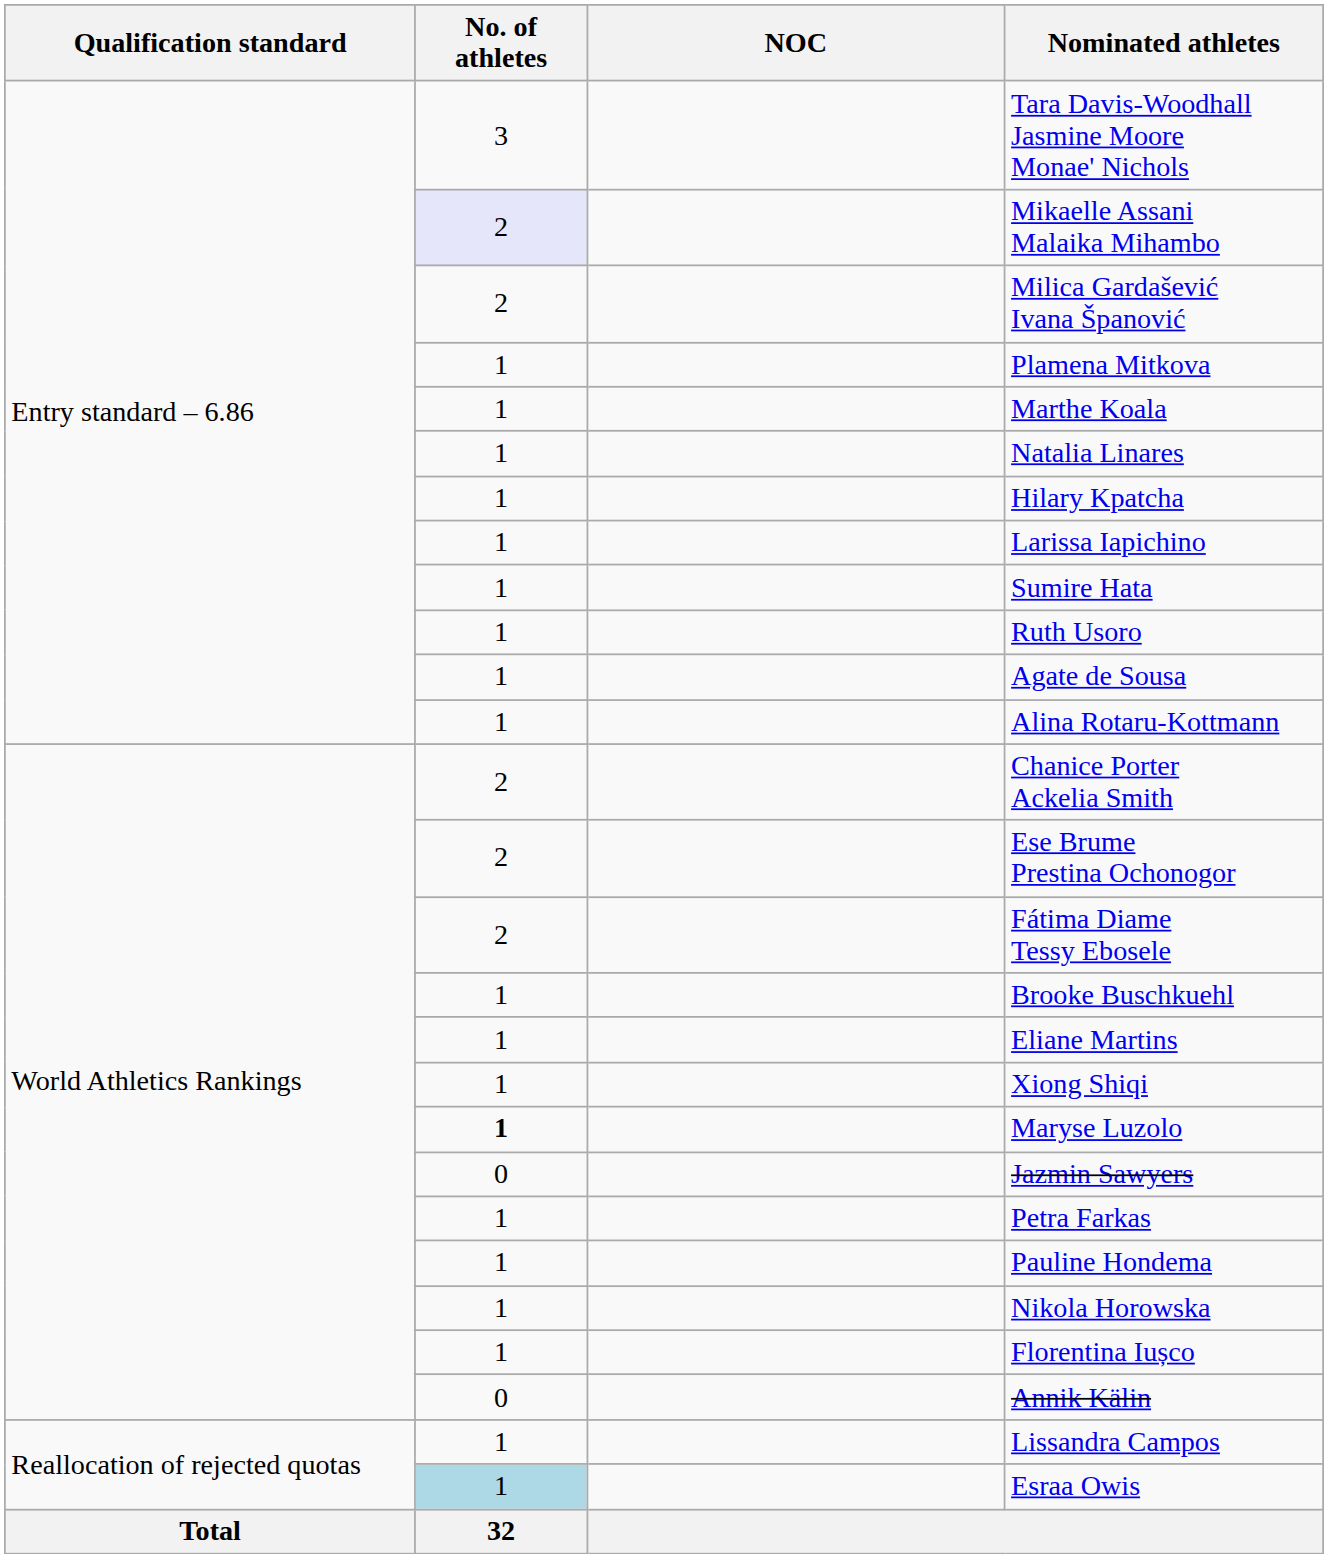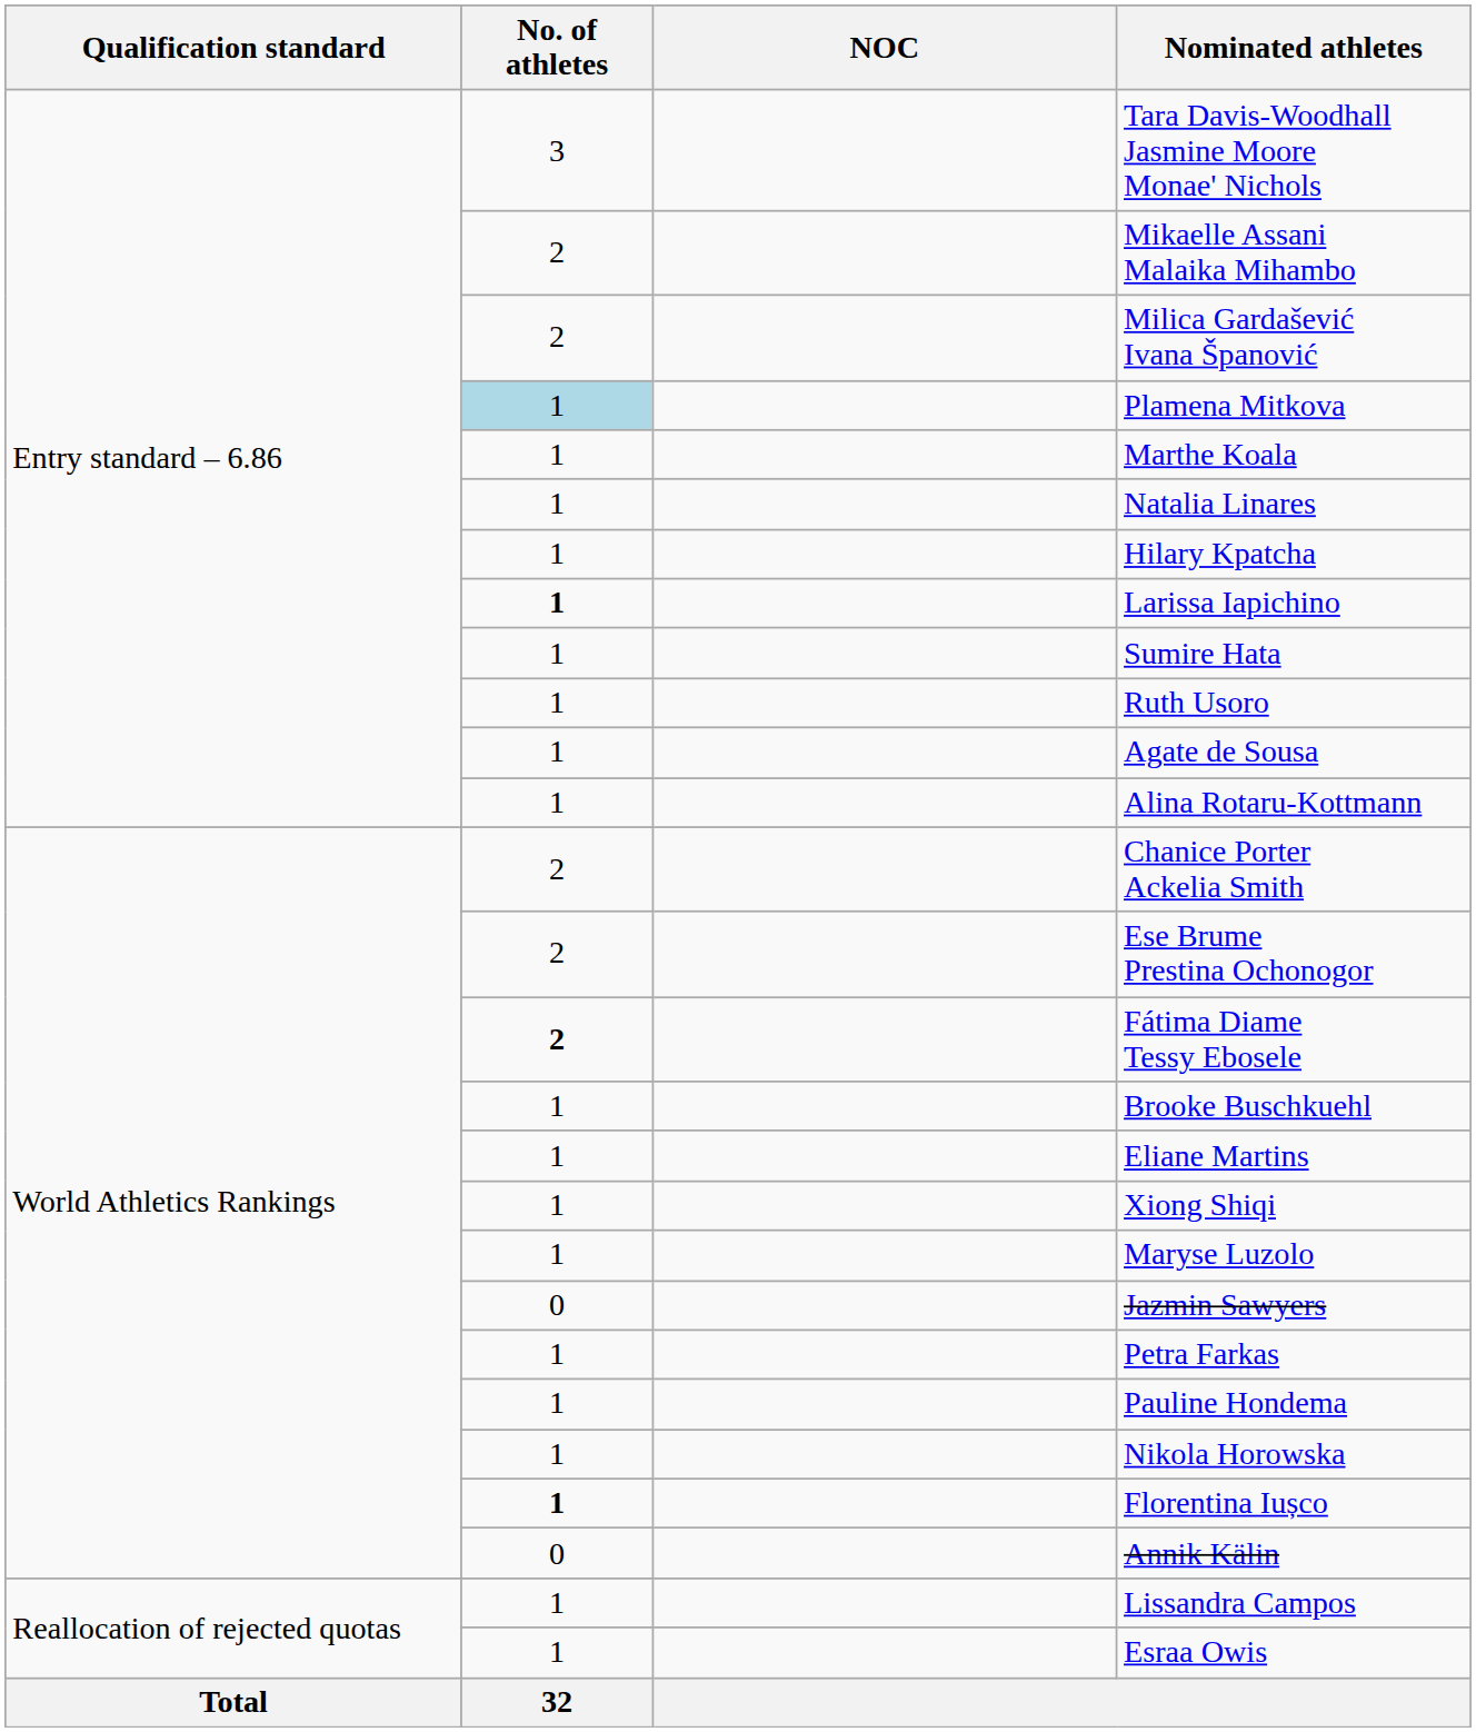Mikaelle Assani Malaika Mihambo | No. of athletes: lavender background -> no background
Plamena Mitkova | No. of athletes: no background -> lightblue background
Larissa Iapichino | No. of athletes: normal -> bold
Fátima Diame Tessy Ebosele | No. of athletes: normal -> bold
Maryse Luzolo | No. of athletes: bold -> normal
Florentina Iușco | No. of athletes: normal -> bold
Esraa Owis | No. of athletes: lightblue background -> no background
